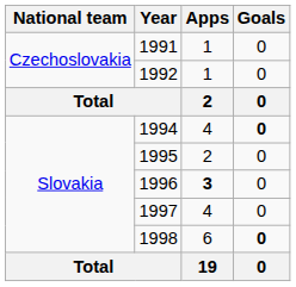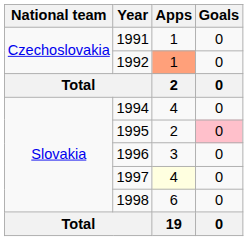1992 | Apps: no background -> lightsalmon background
1994 | Goals: bold -> normal
1995 | Goals: no background -> pink background
1996 | Apps: bold -> normal
1997 | Apps: no background -> lightyellow background
1998 | Goals: bold -> normal
